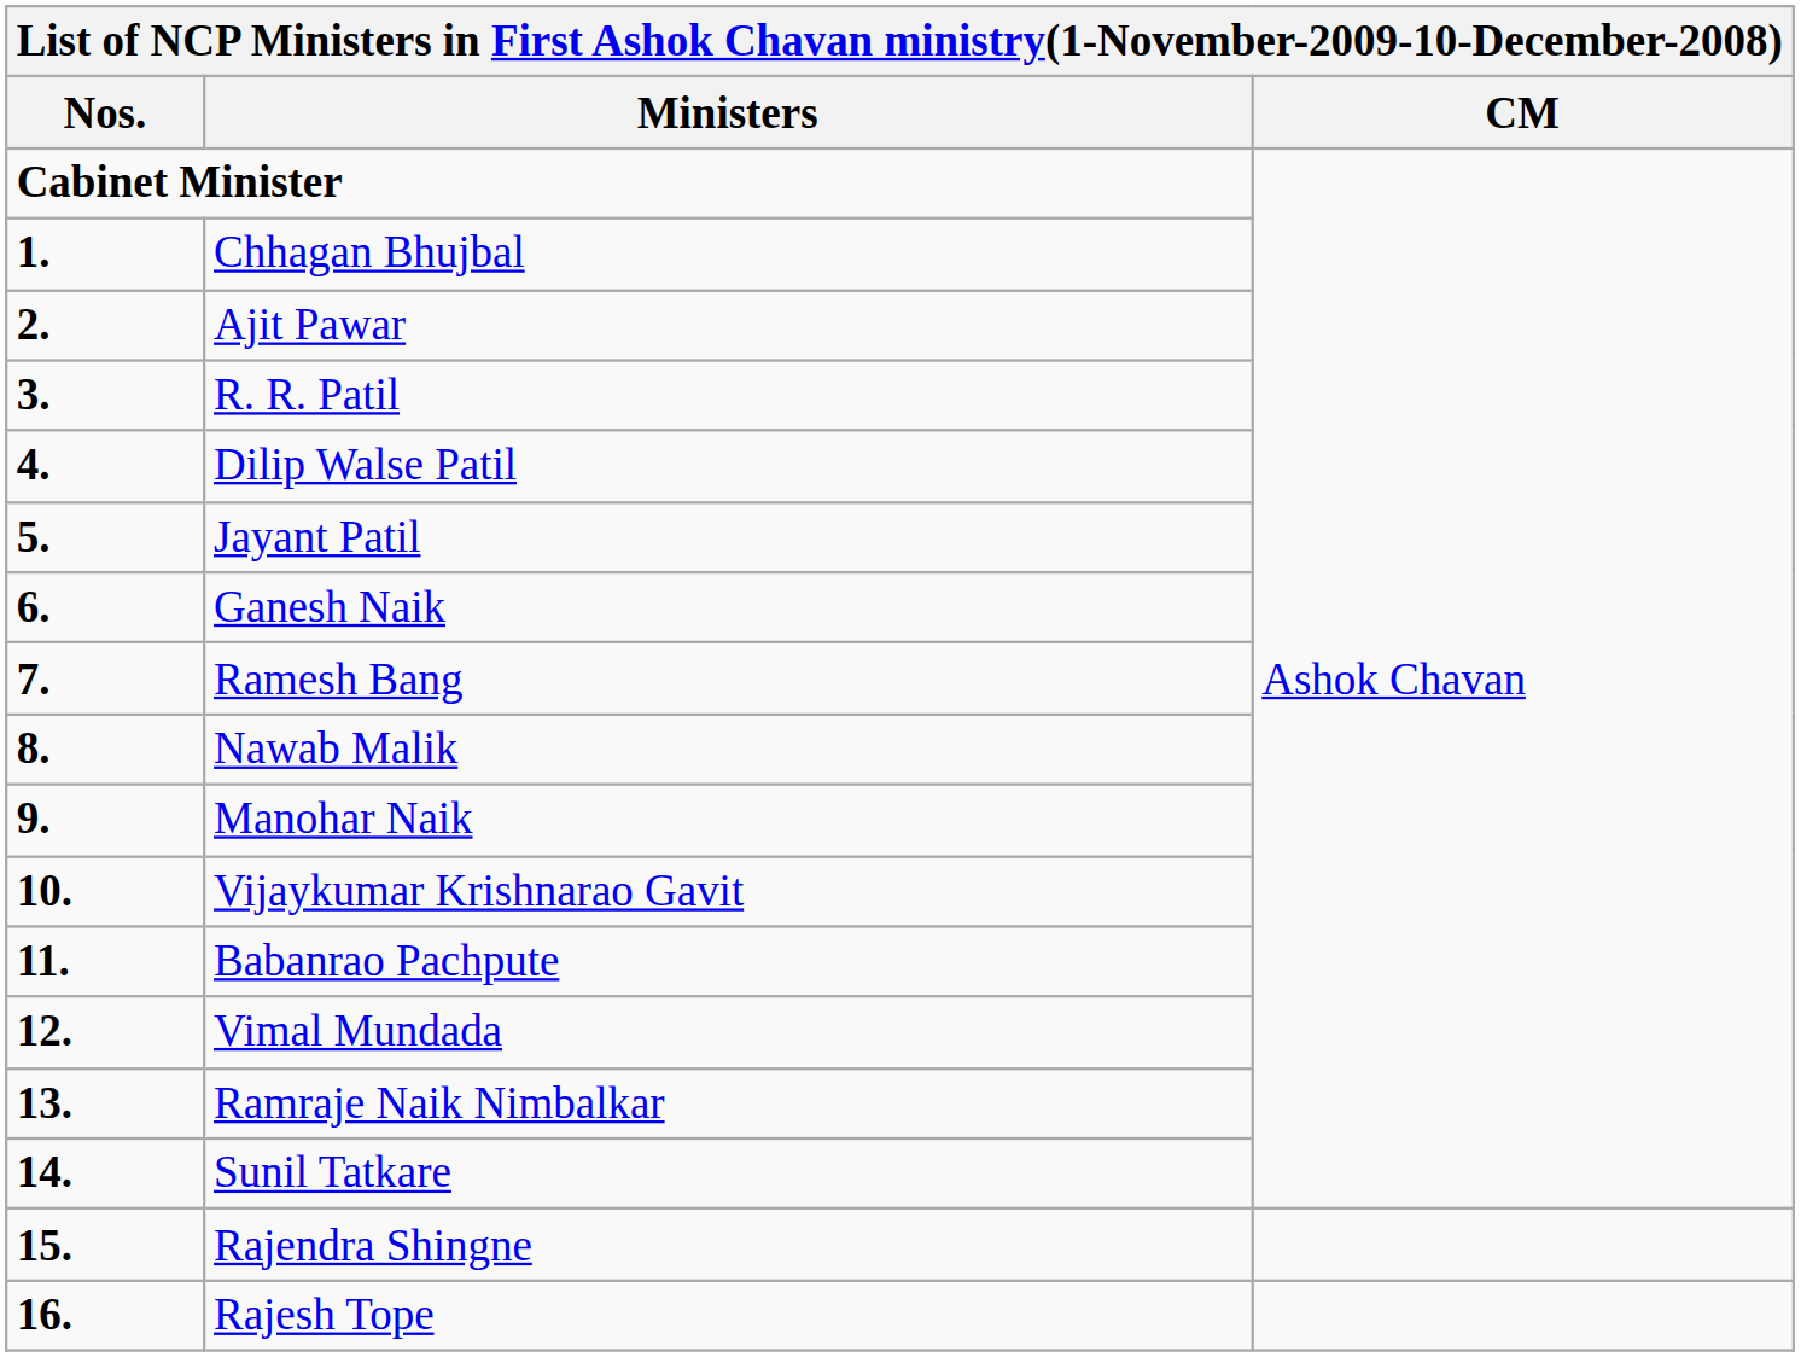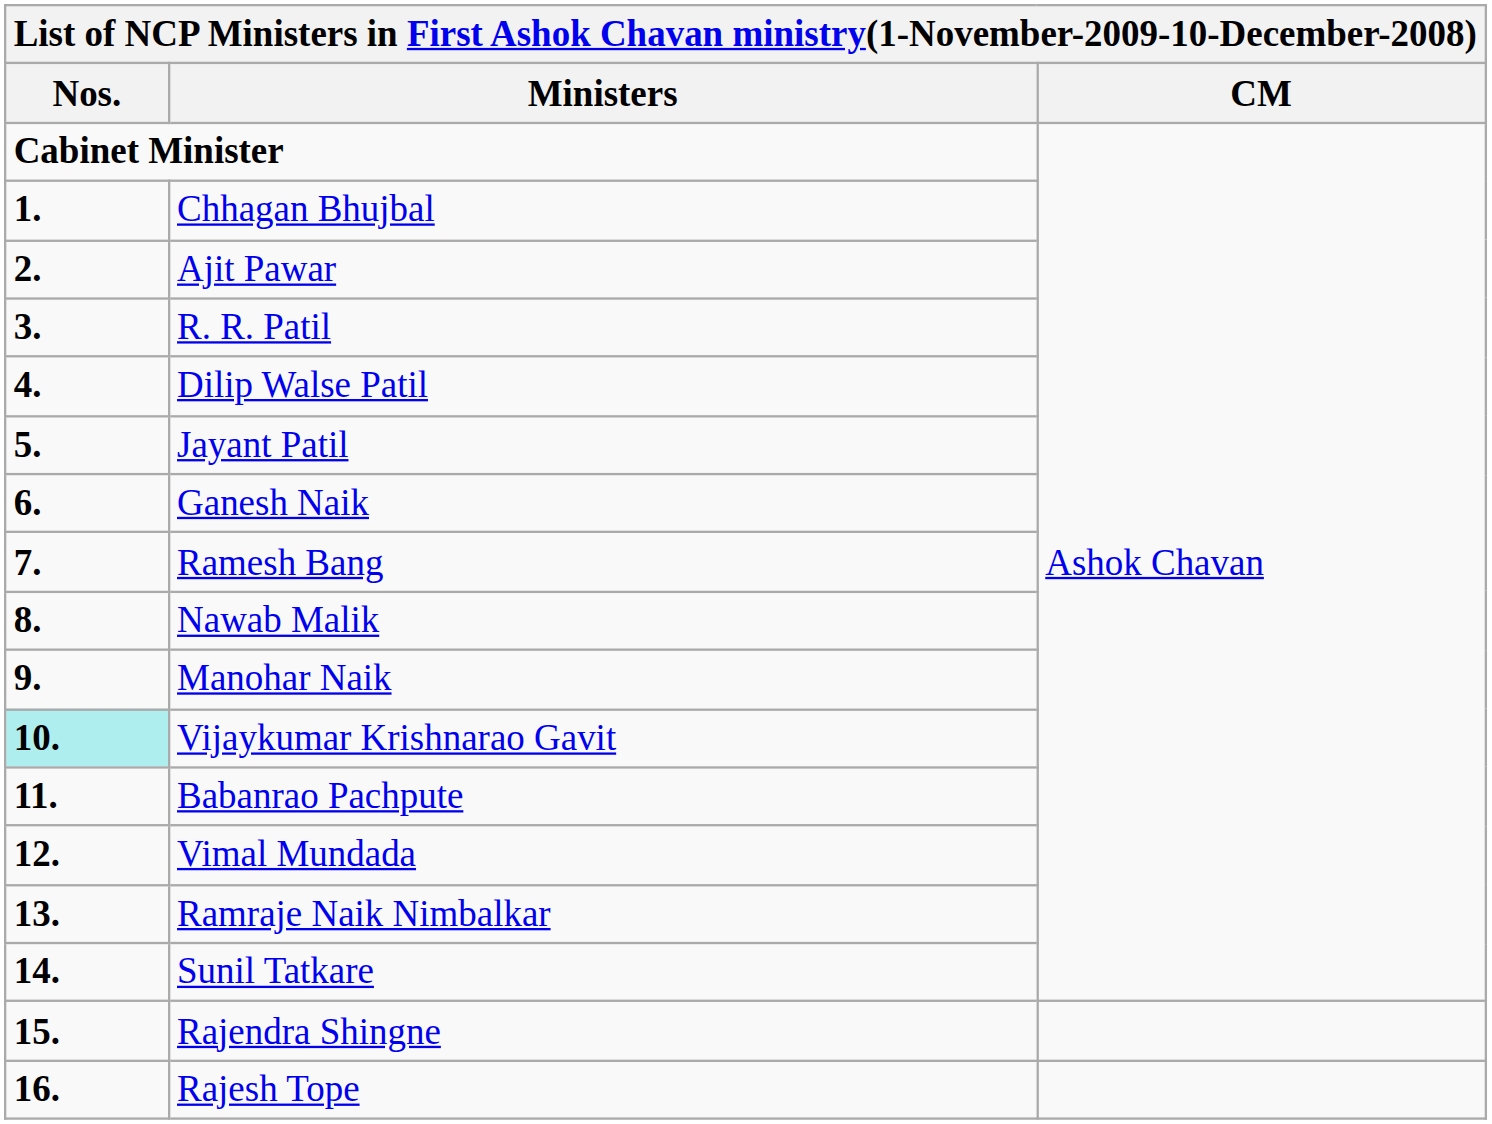Vijaykumar Krishnarao Gavit | Nos.: no background -> paleturquoise background
